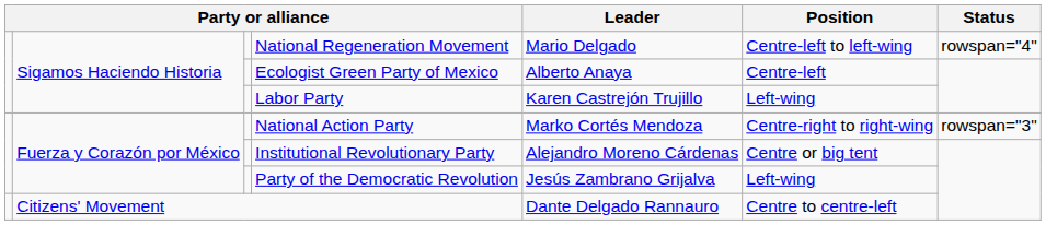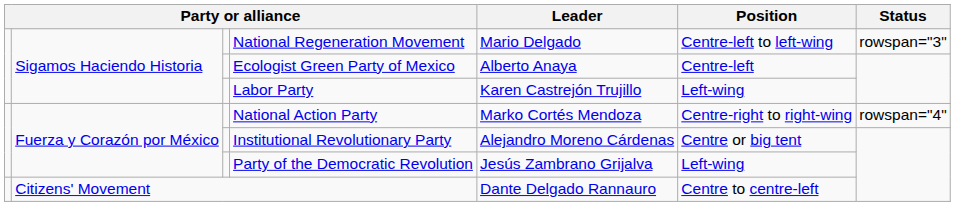National Regeneration Movement | Status: rowspan="4" -> rowspan="3"
National Action Party | Status: rowspan="3" -> rowspan="4"
